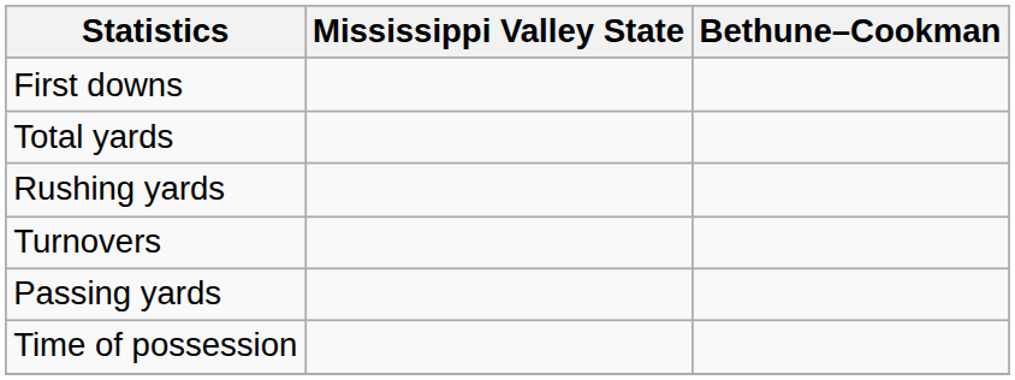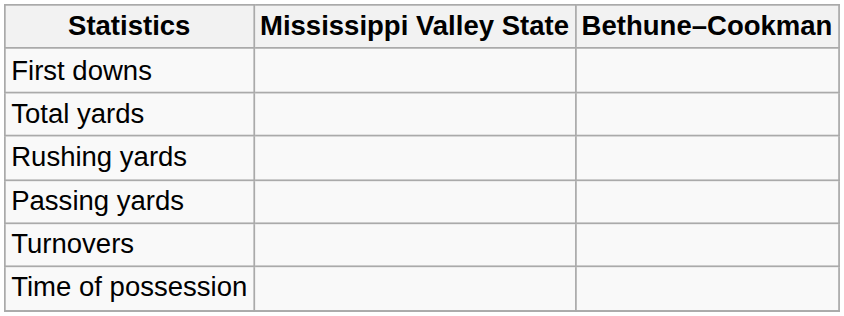rows swapped: Passing yards <-> Turnovers
